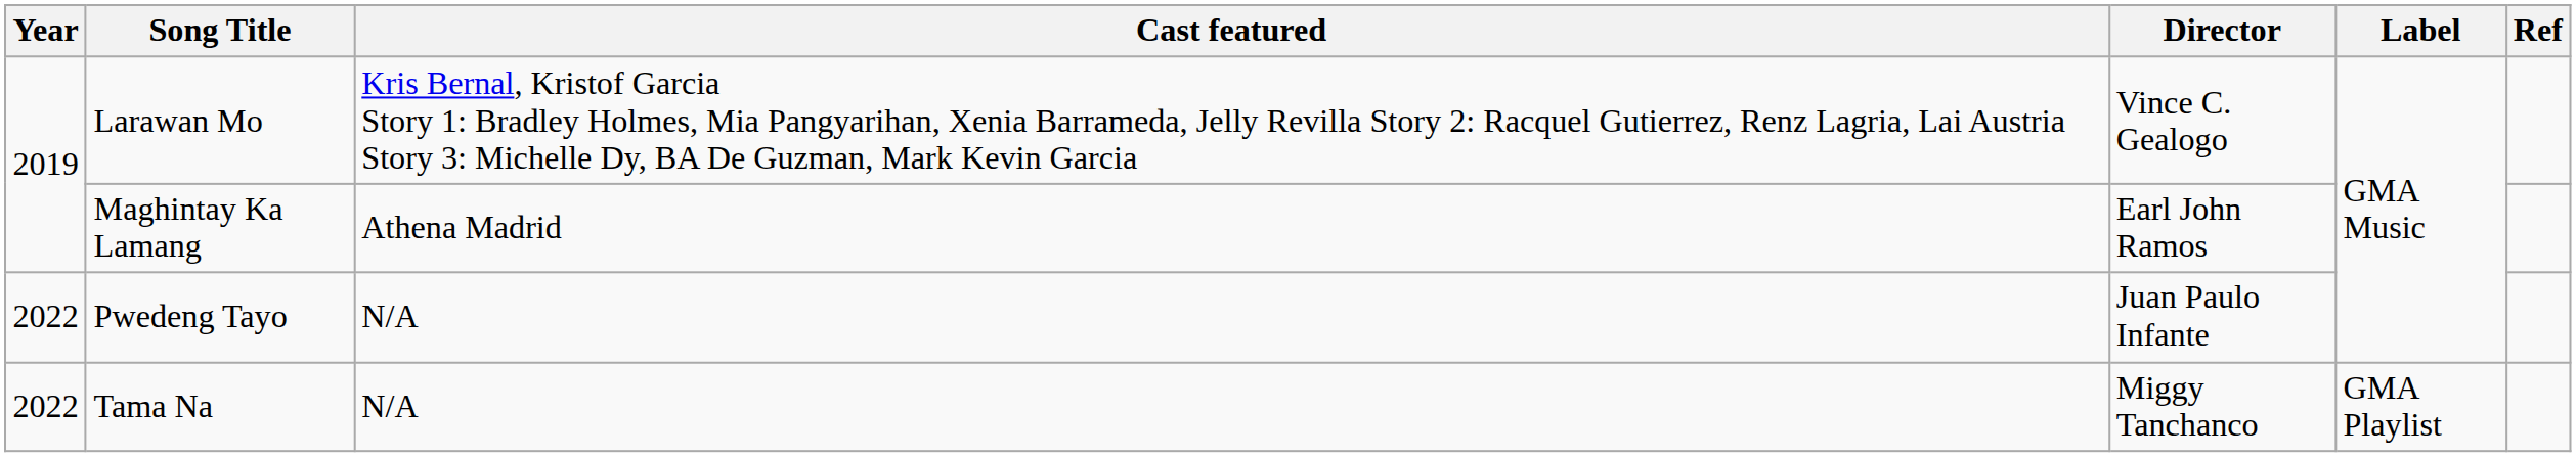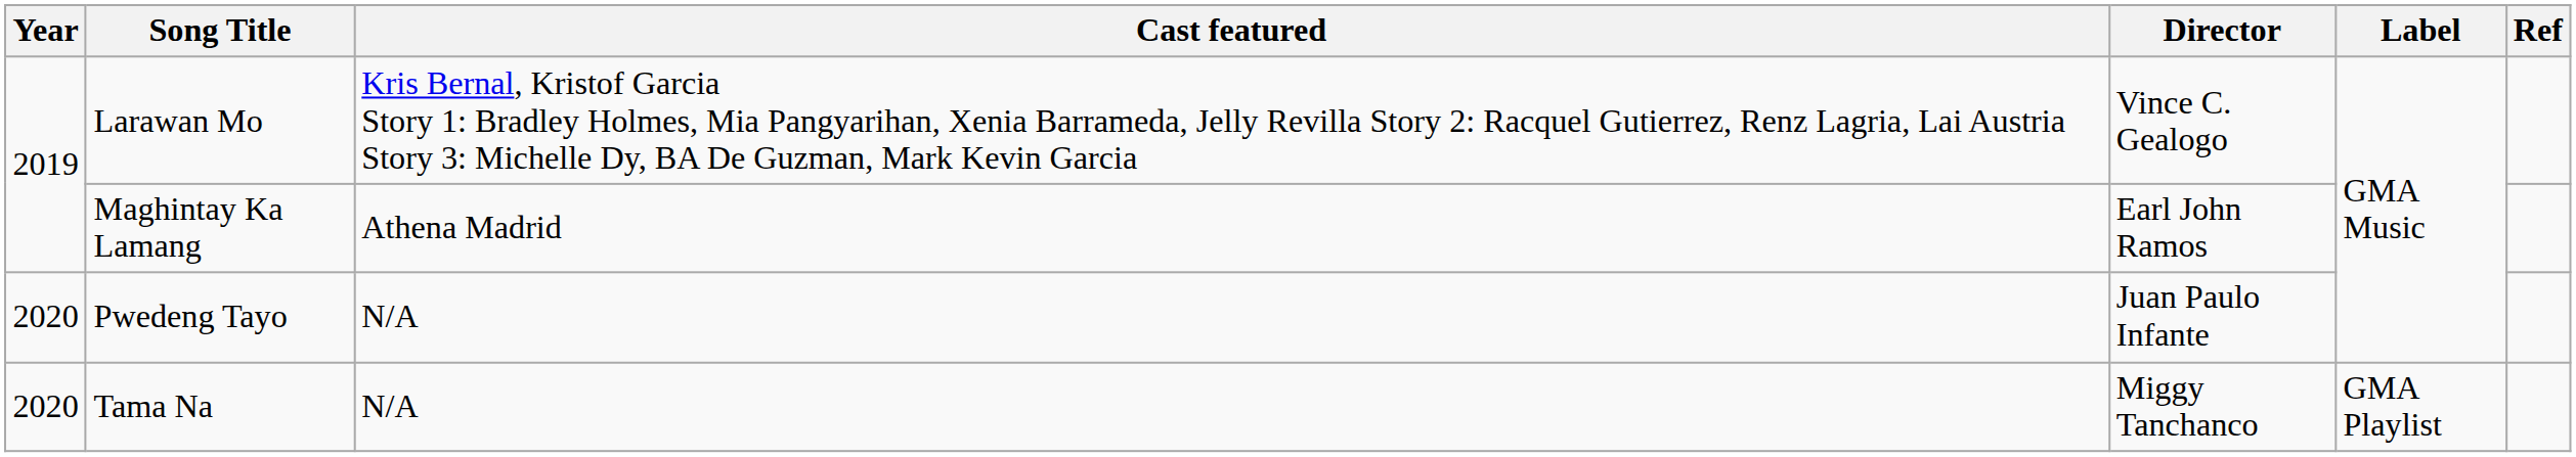Pwedeng Tayo | Year: 2022 -> 2020
Tama Na | Year: 2022 -> 2020
